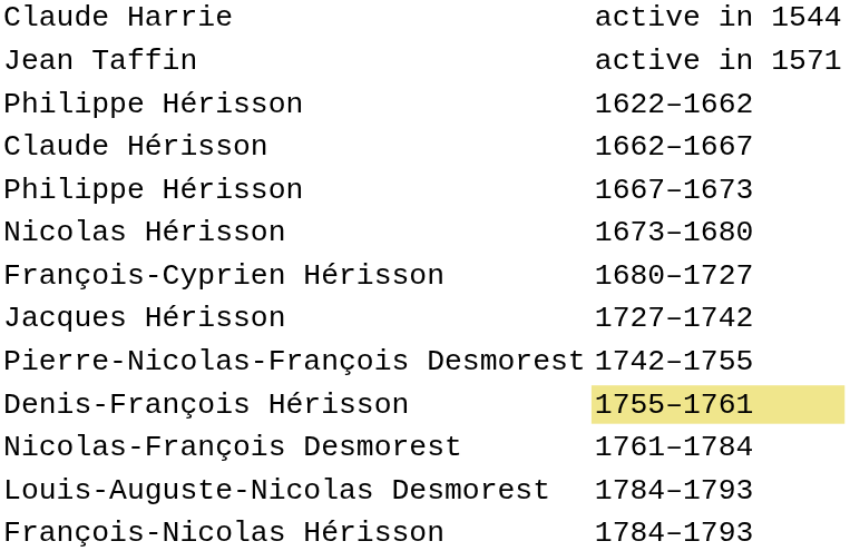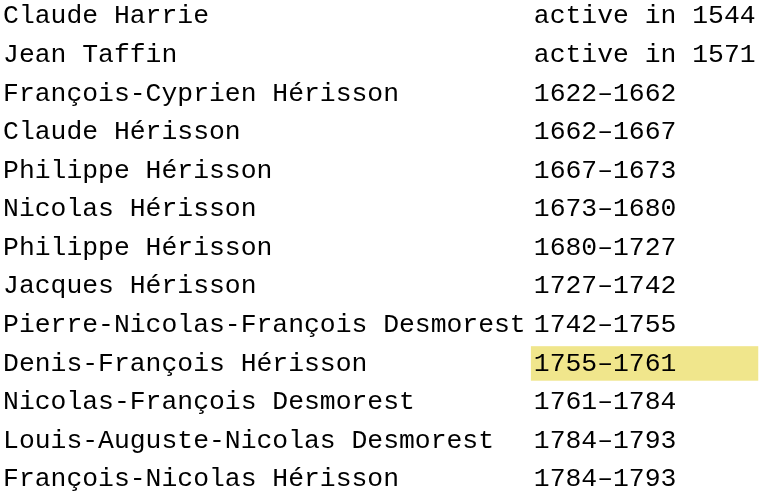row 3 | column 1: Philippe Hérisson -> François-Cyprien Hérisson
row 7 | column 1: François-Cyprien Hérisson -> Philippe Hérisson
